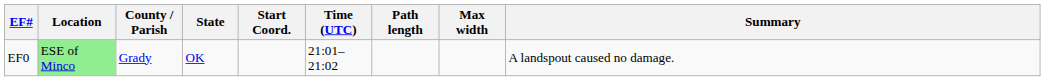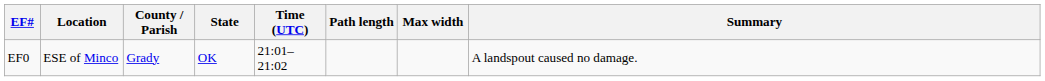- column: Start Coord.
EF0 | Location: lightgreen background -> no background
